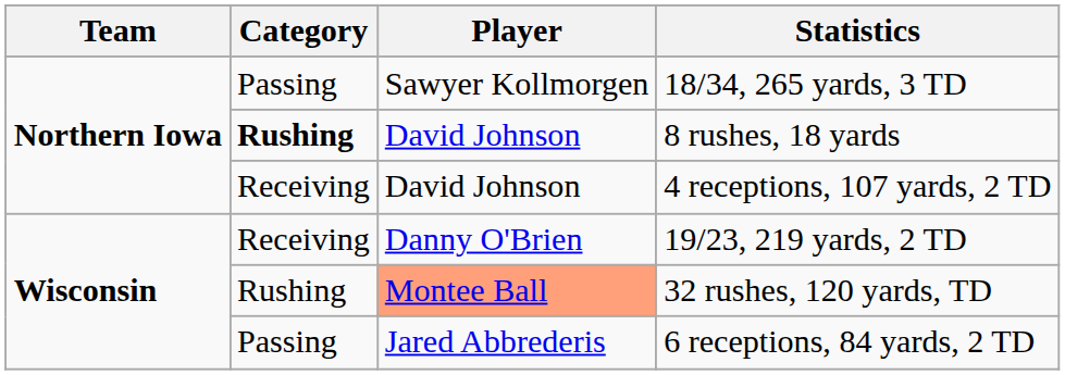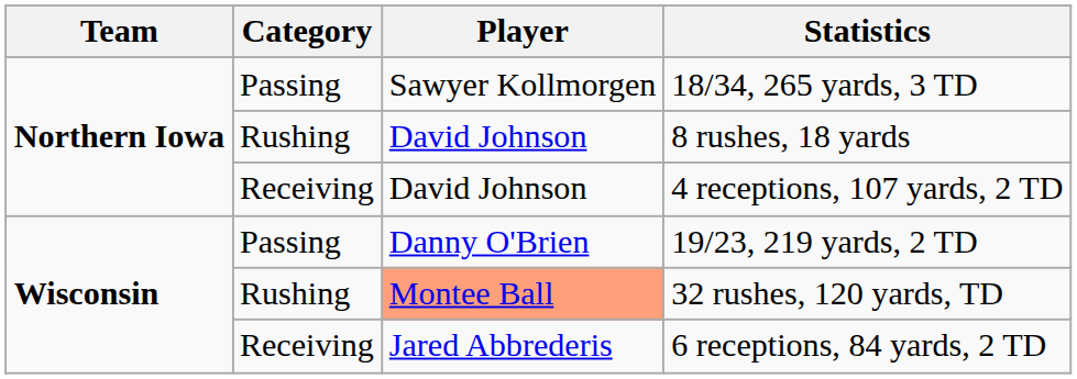8 rushes, 18 yards | Category: bold -> normal
19/23, 219 yards, 2 TD | Category: Receiving -> Passing
6 receptions, 84 yards, 2 TD | Category: Passing -> Receiving
